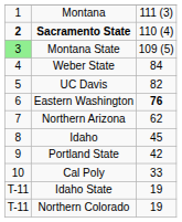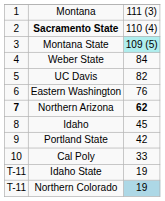Sacramento State | column 1: bold -> normal
Montana State | column 1: lightgreen background -> no background
Montana State | column 3: no background -> paleturquoise background
Eastern Washington | column 3: bold -> normal
Northern Arizona | column 1: normal -> bold
Northern Arizona | column 3: normal -> bold
Northern Colorado | column 3: no background -> lightblue background
